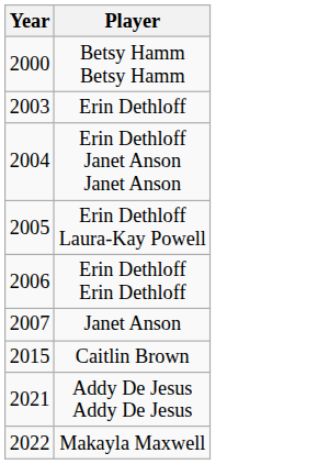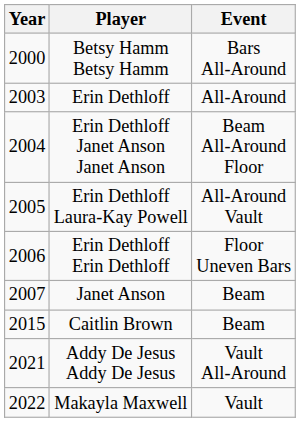+ column: Event | Bars All-Around | All-Around | Beam All-Around Floor | All-Around Vault | Floor Uneven Bars | Beam | Beam | Vault All-Around | Vault
